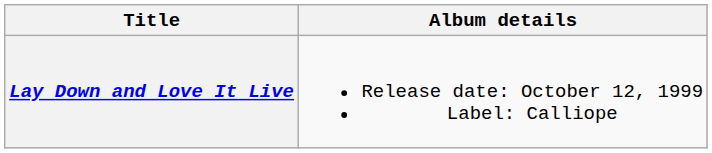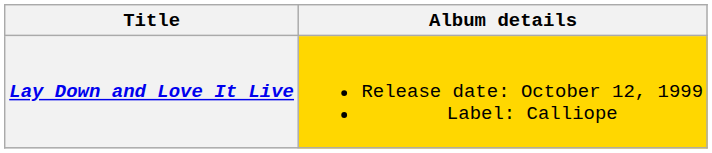Lay Down and Love It Live | Album details: no background -> gold background
